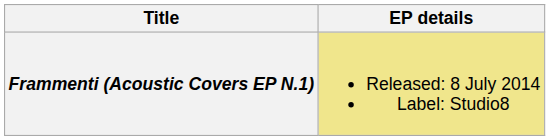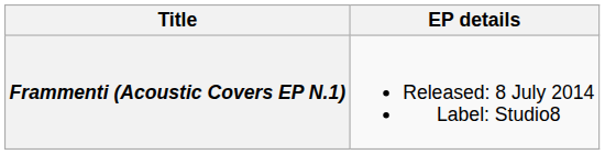Frammenti (Acoustic Covers EP N.1) | EP details: khaki background -> no background
